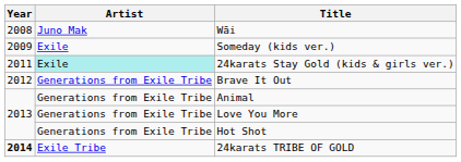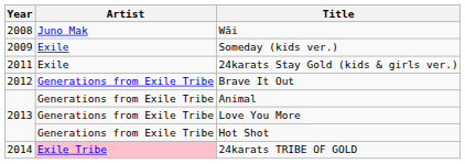24karats Stay Gold (kids & girls ver.) | Artist: paleturquoise background -> no background
24karats TRIBE OF GOLD | Year: bold -> normal
24karats TRIBE OF GOLD | Artist: no background -> pink background
